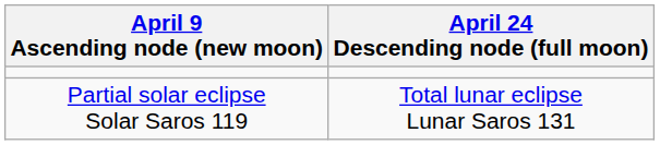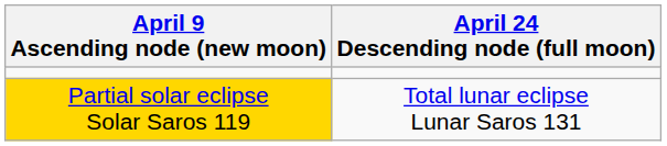row 3 | April 9 Ascending node (new moon): no background -> gold background
